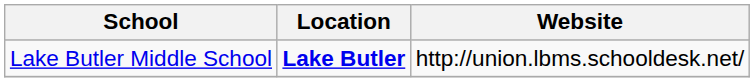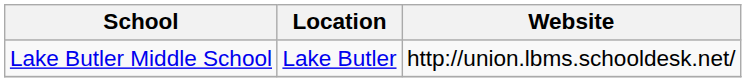Lake Butler Middle School | Location: bold -> normal
